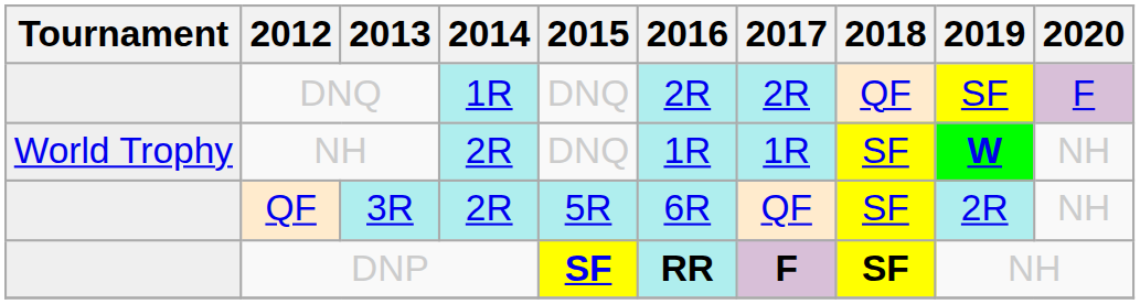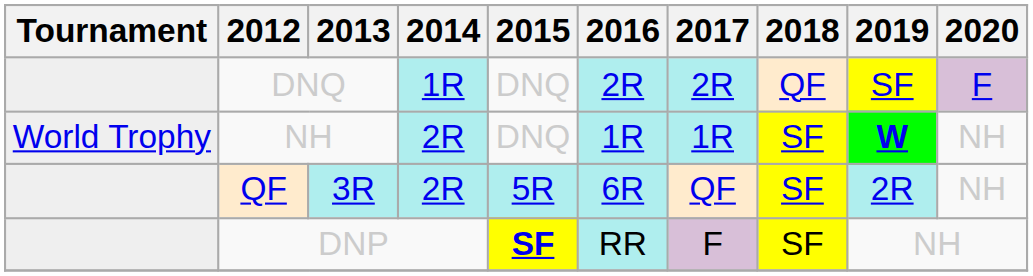DNP | 2016: bold -> normal
DNP | 2017: bold -> normal
DNP | 2018: bold -> normal
